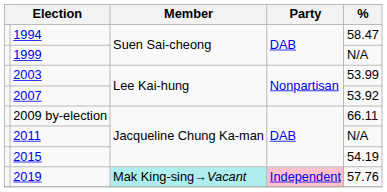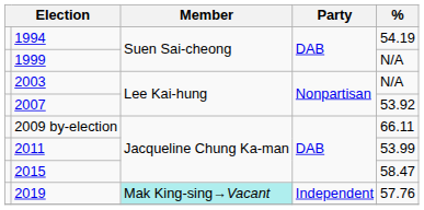1994 | %: 58.47 -> 54.19
2003 | %: 53.99 -> N/A
2011 | %: N/A -> 53.99
2015 | %: 54.19 -> 58.47
2019 | Party: pink background -> no background
